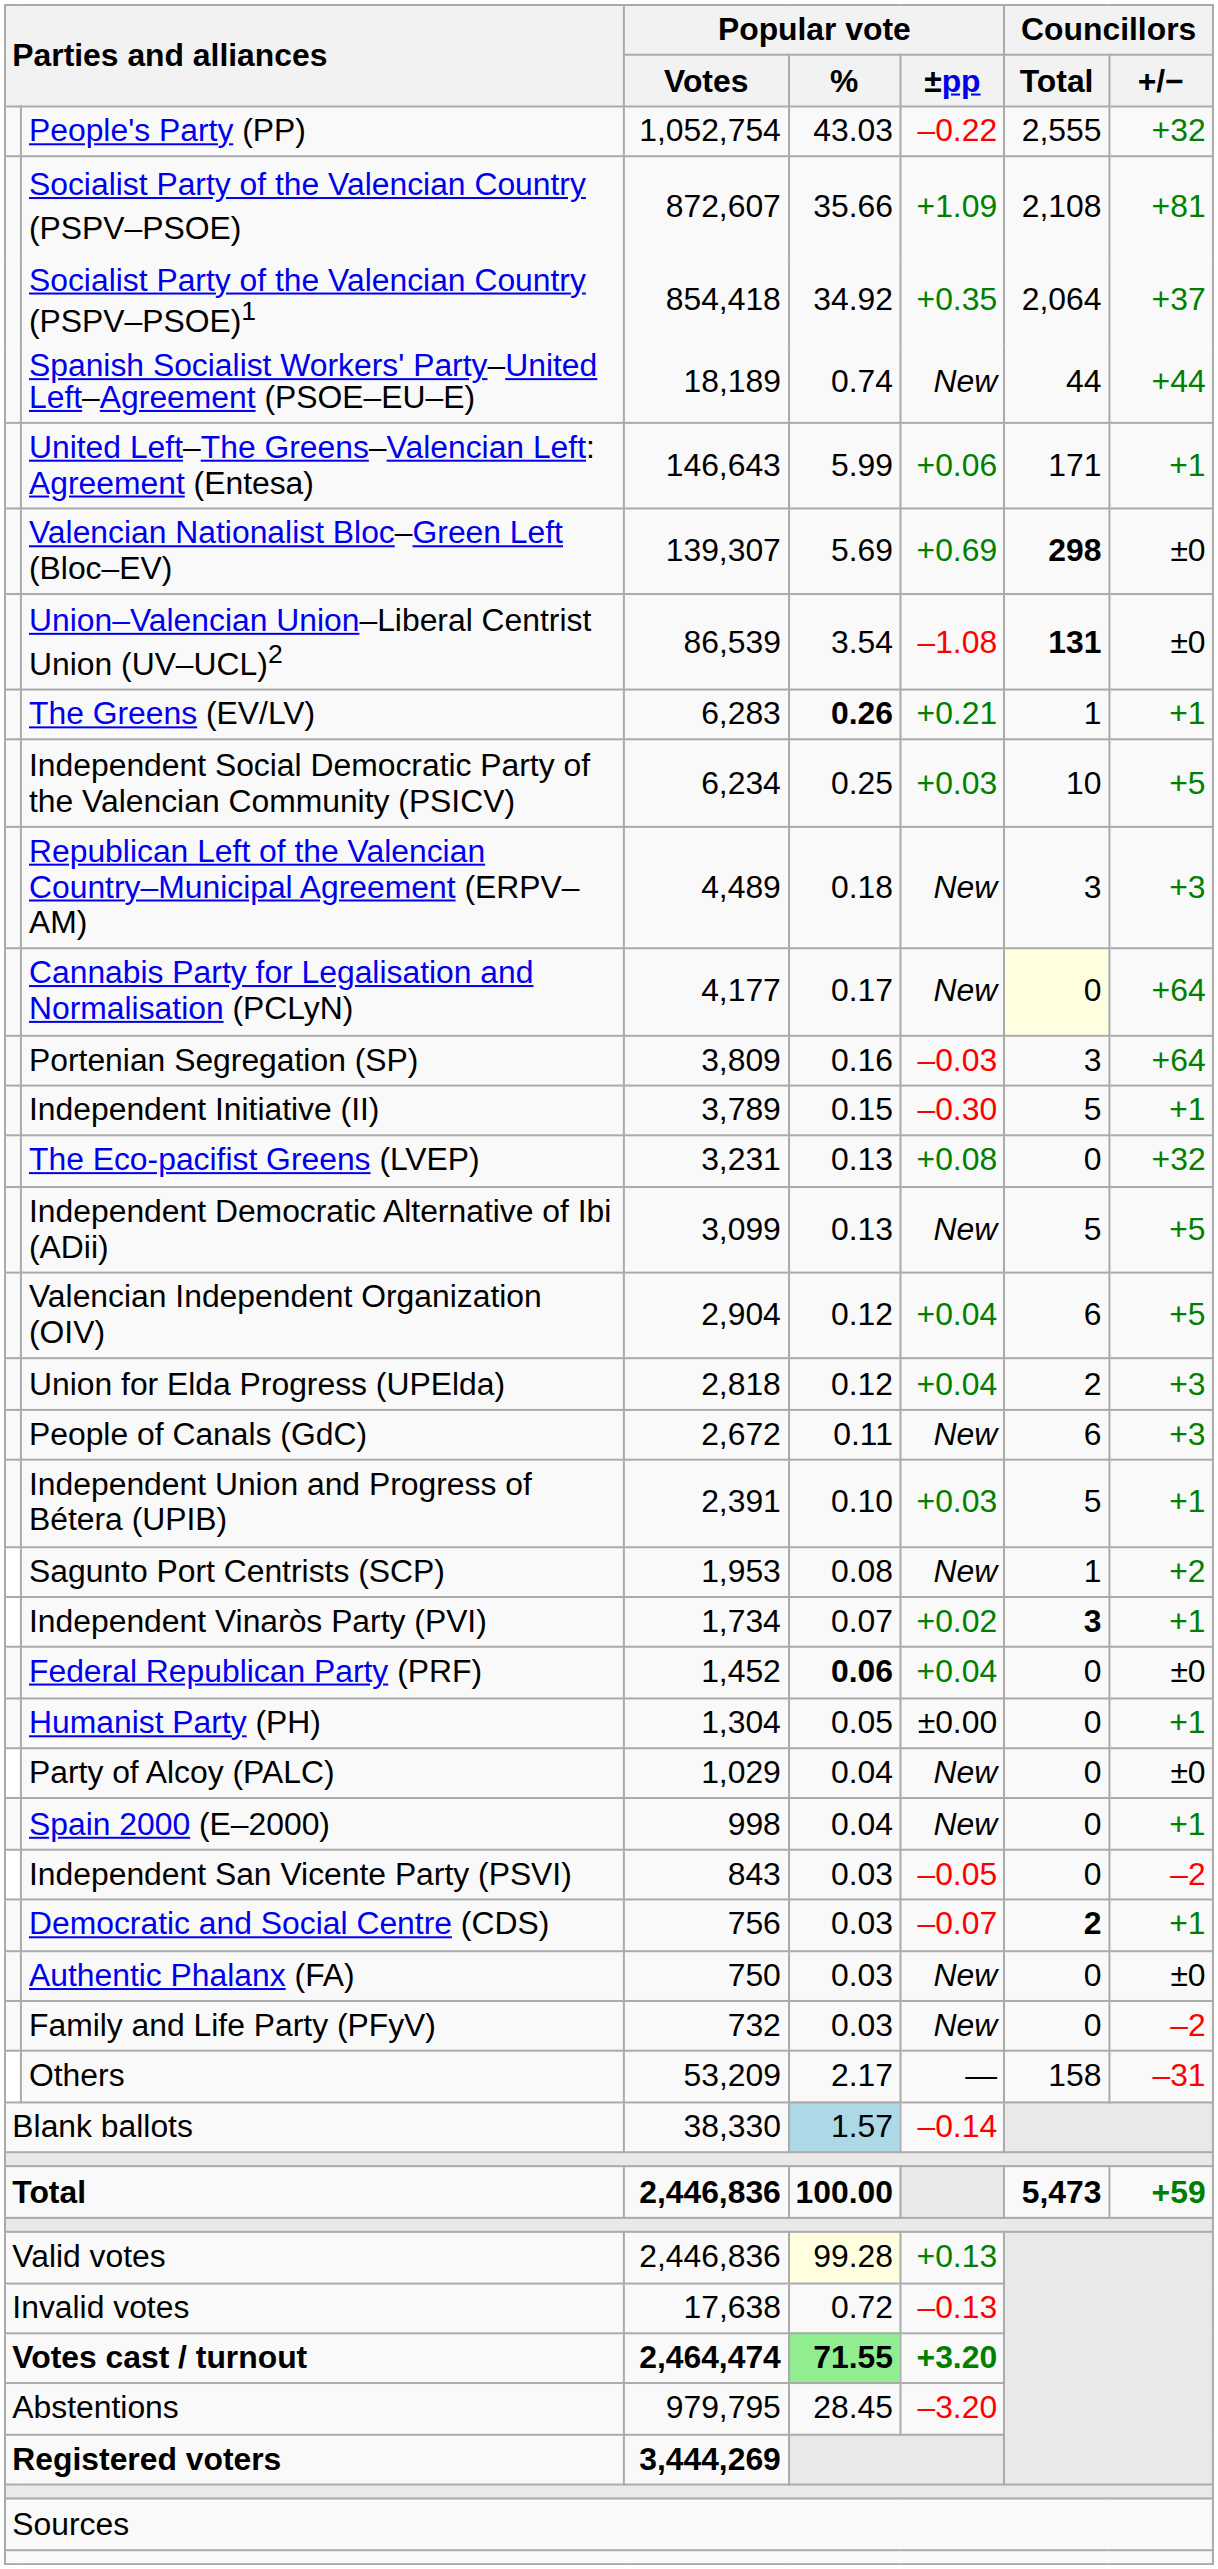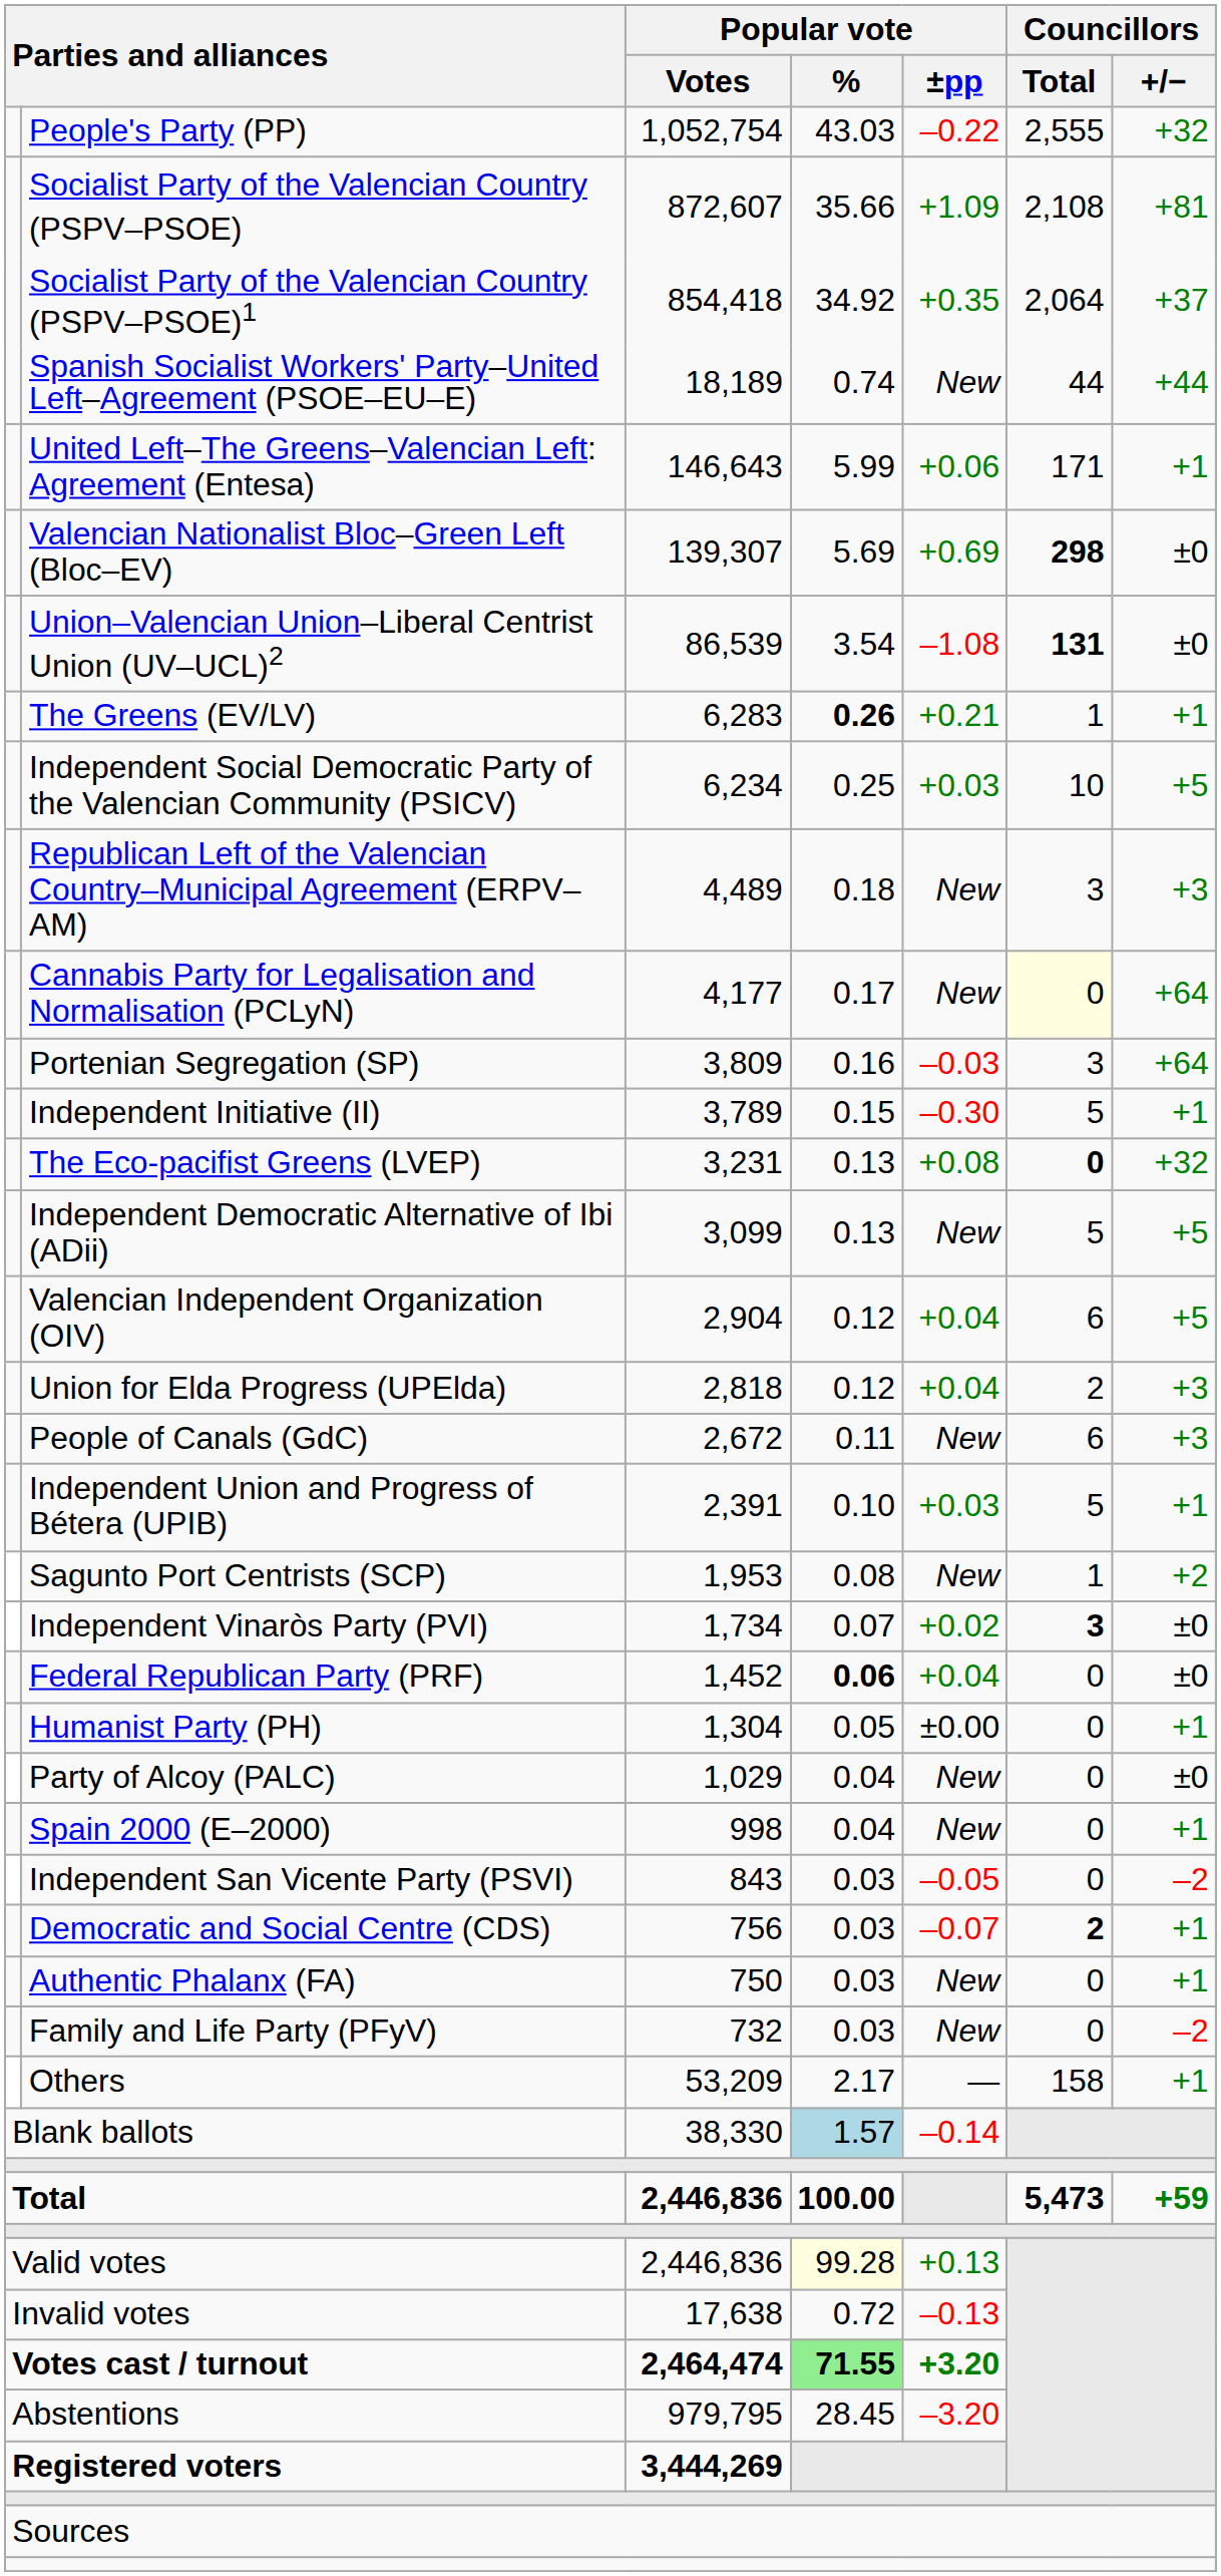The Eco-pacifist Greens (LVEP) | Councillors / Total: normal -> bold
Independent Vinaròs Party (PVI) | Councillors / +/−: +1 -> ±0
Authentic Phalanx (FA) | Councillors / +/−: ±0 -> +1
Others | Councillors / +/−: –31 -> +1
